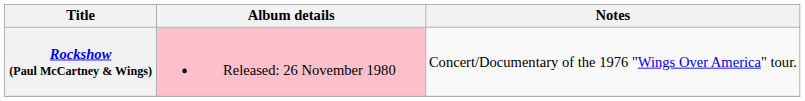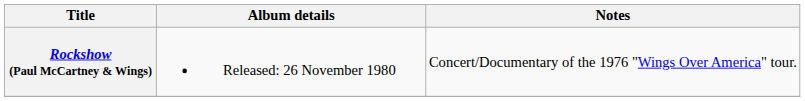Rockshow (Paul McCartney & Wings) | Album details: pink background -> no background
